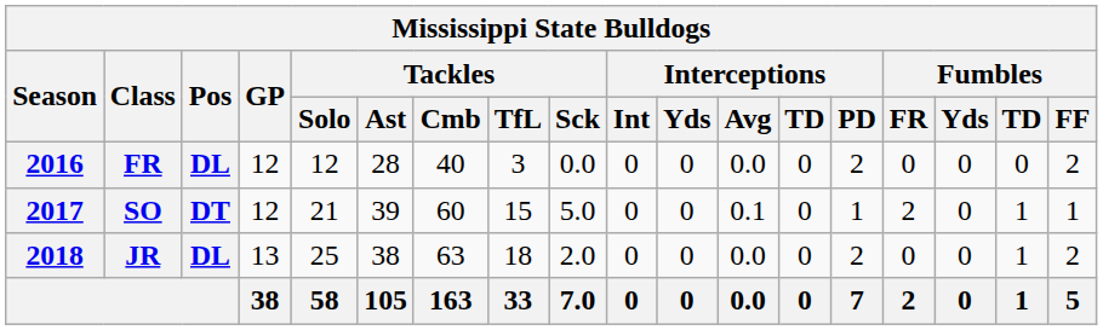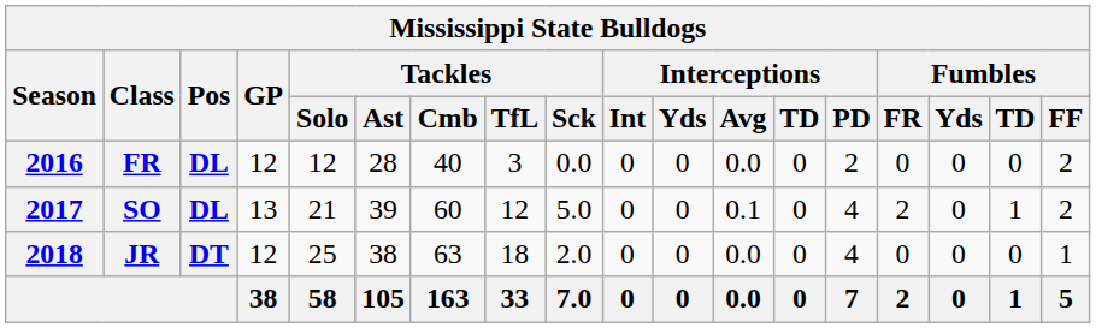SO | Pos: DT -> DL
SO | GP: 12 -> 13
SO | Tackles / TfL: 15 -> 12
SO | Interceptions / PD: 1 -> 4
SO | Fumbles / FF: 1 -> 2
JR | Pos: DL -> DT
JR | GP: 13 -> 12
JR | Interceptions / PD: 2 -> 4
JR | Fumbles / TD: 1 -> 0
JR | Fumbles / FF: 2 -> 1
